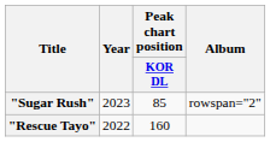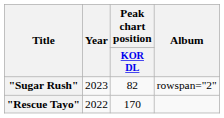"Sugar Rush" | Peak chart position / KOR DL: 85 -> 82
"Rescue Tayo" | Peak chart position / KOR DL: 160 -> 170
